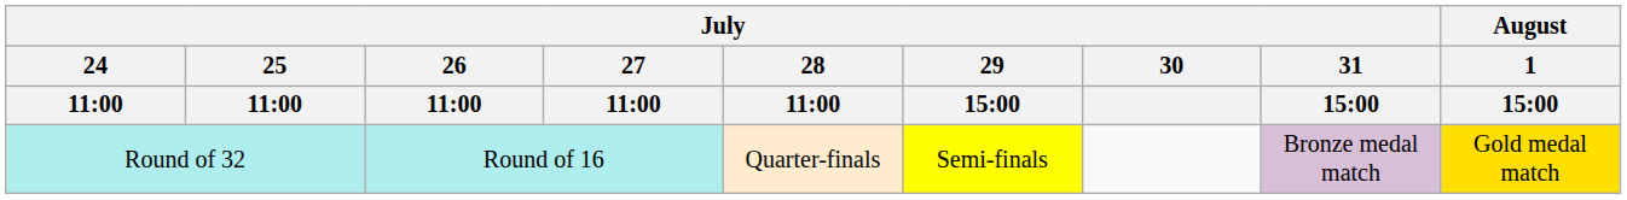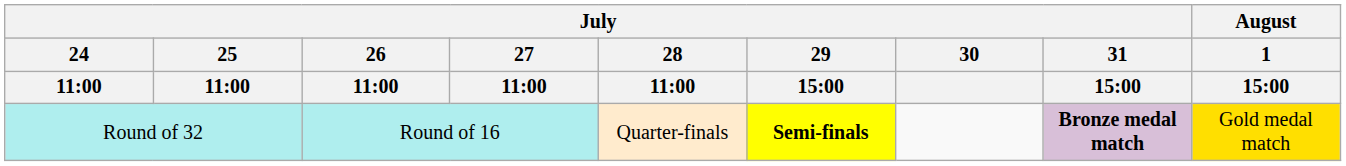Round of 32 | July / 29 / 15:00: normal -> bold
Round of 32 | July / 31 / 15:00: normal -> bold
